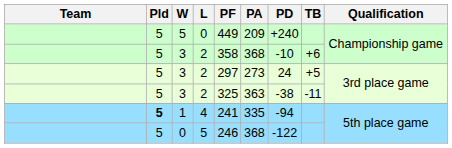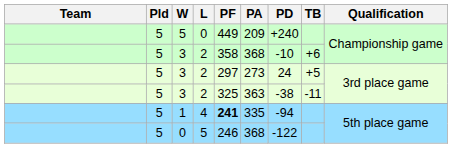1 | Pld: bold -> normal
1 | PF: normal -> bold
